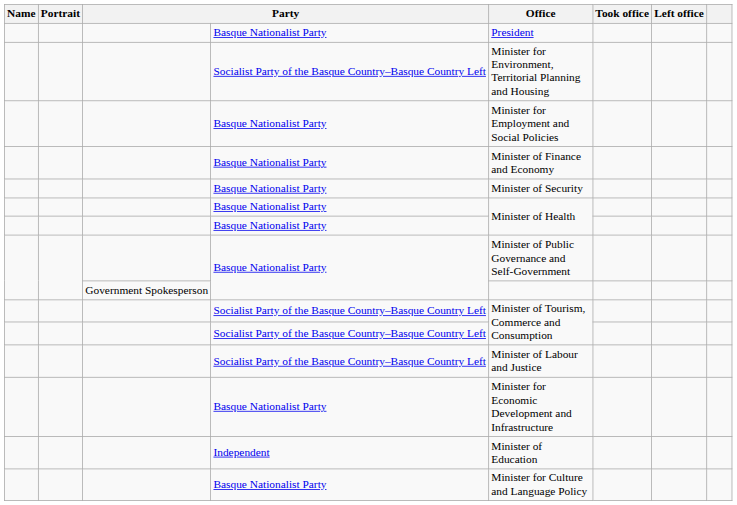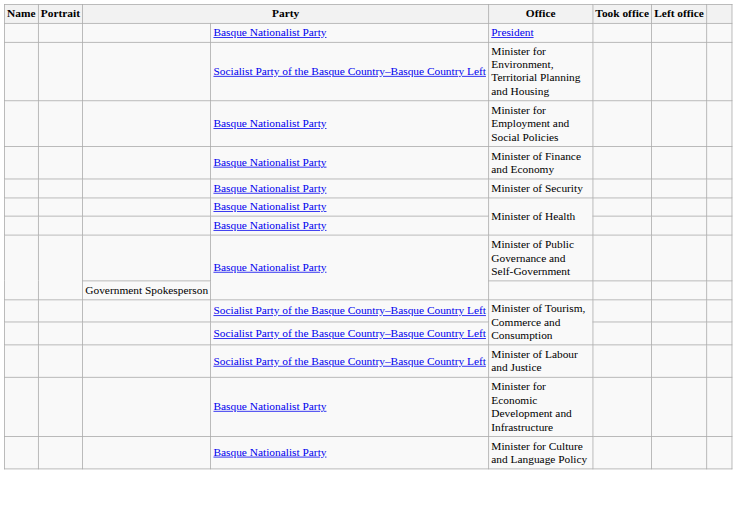- row: Independent | Minister of Education
